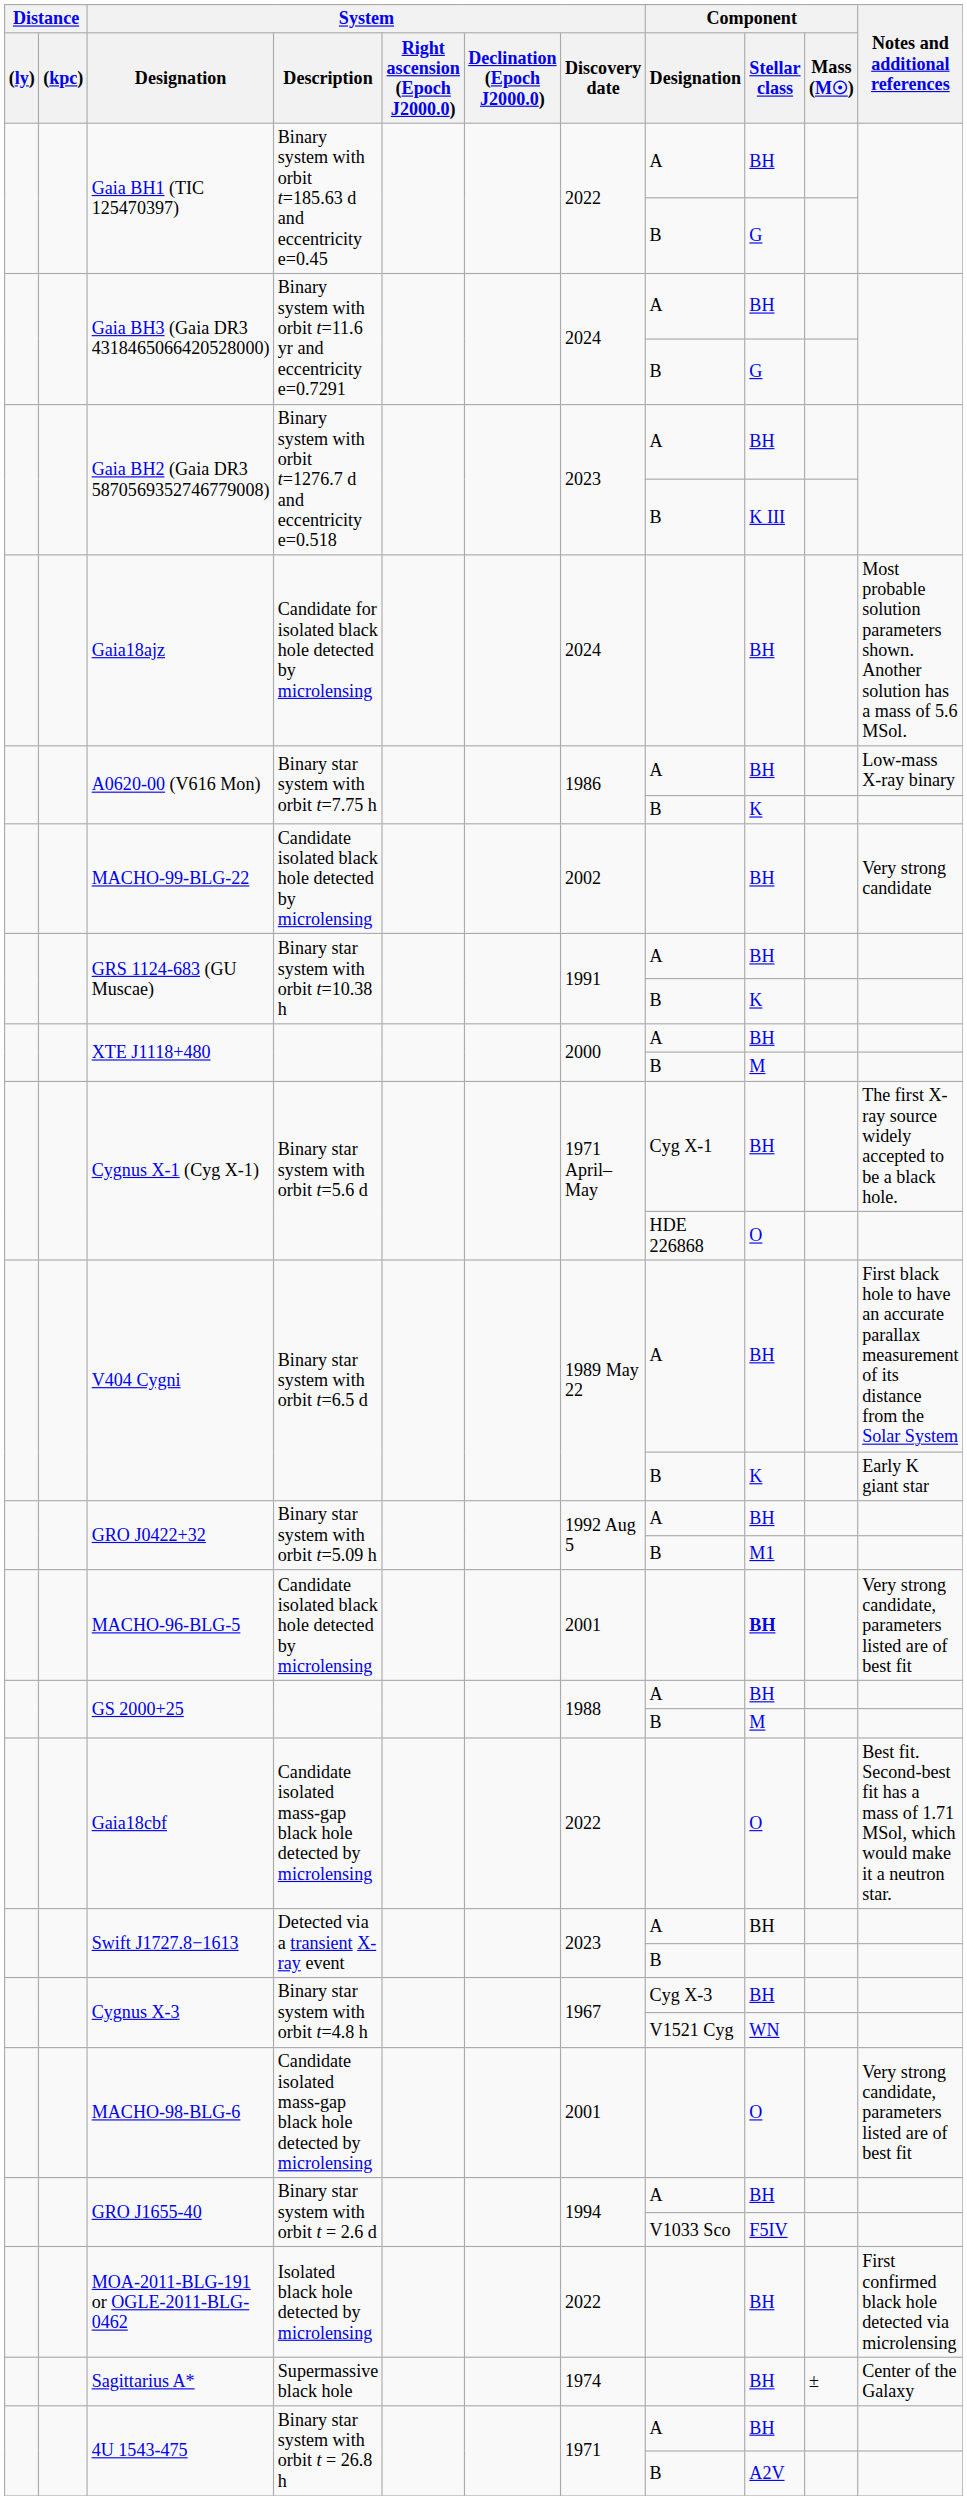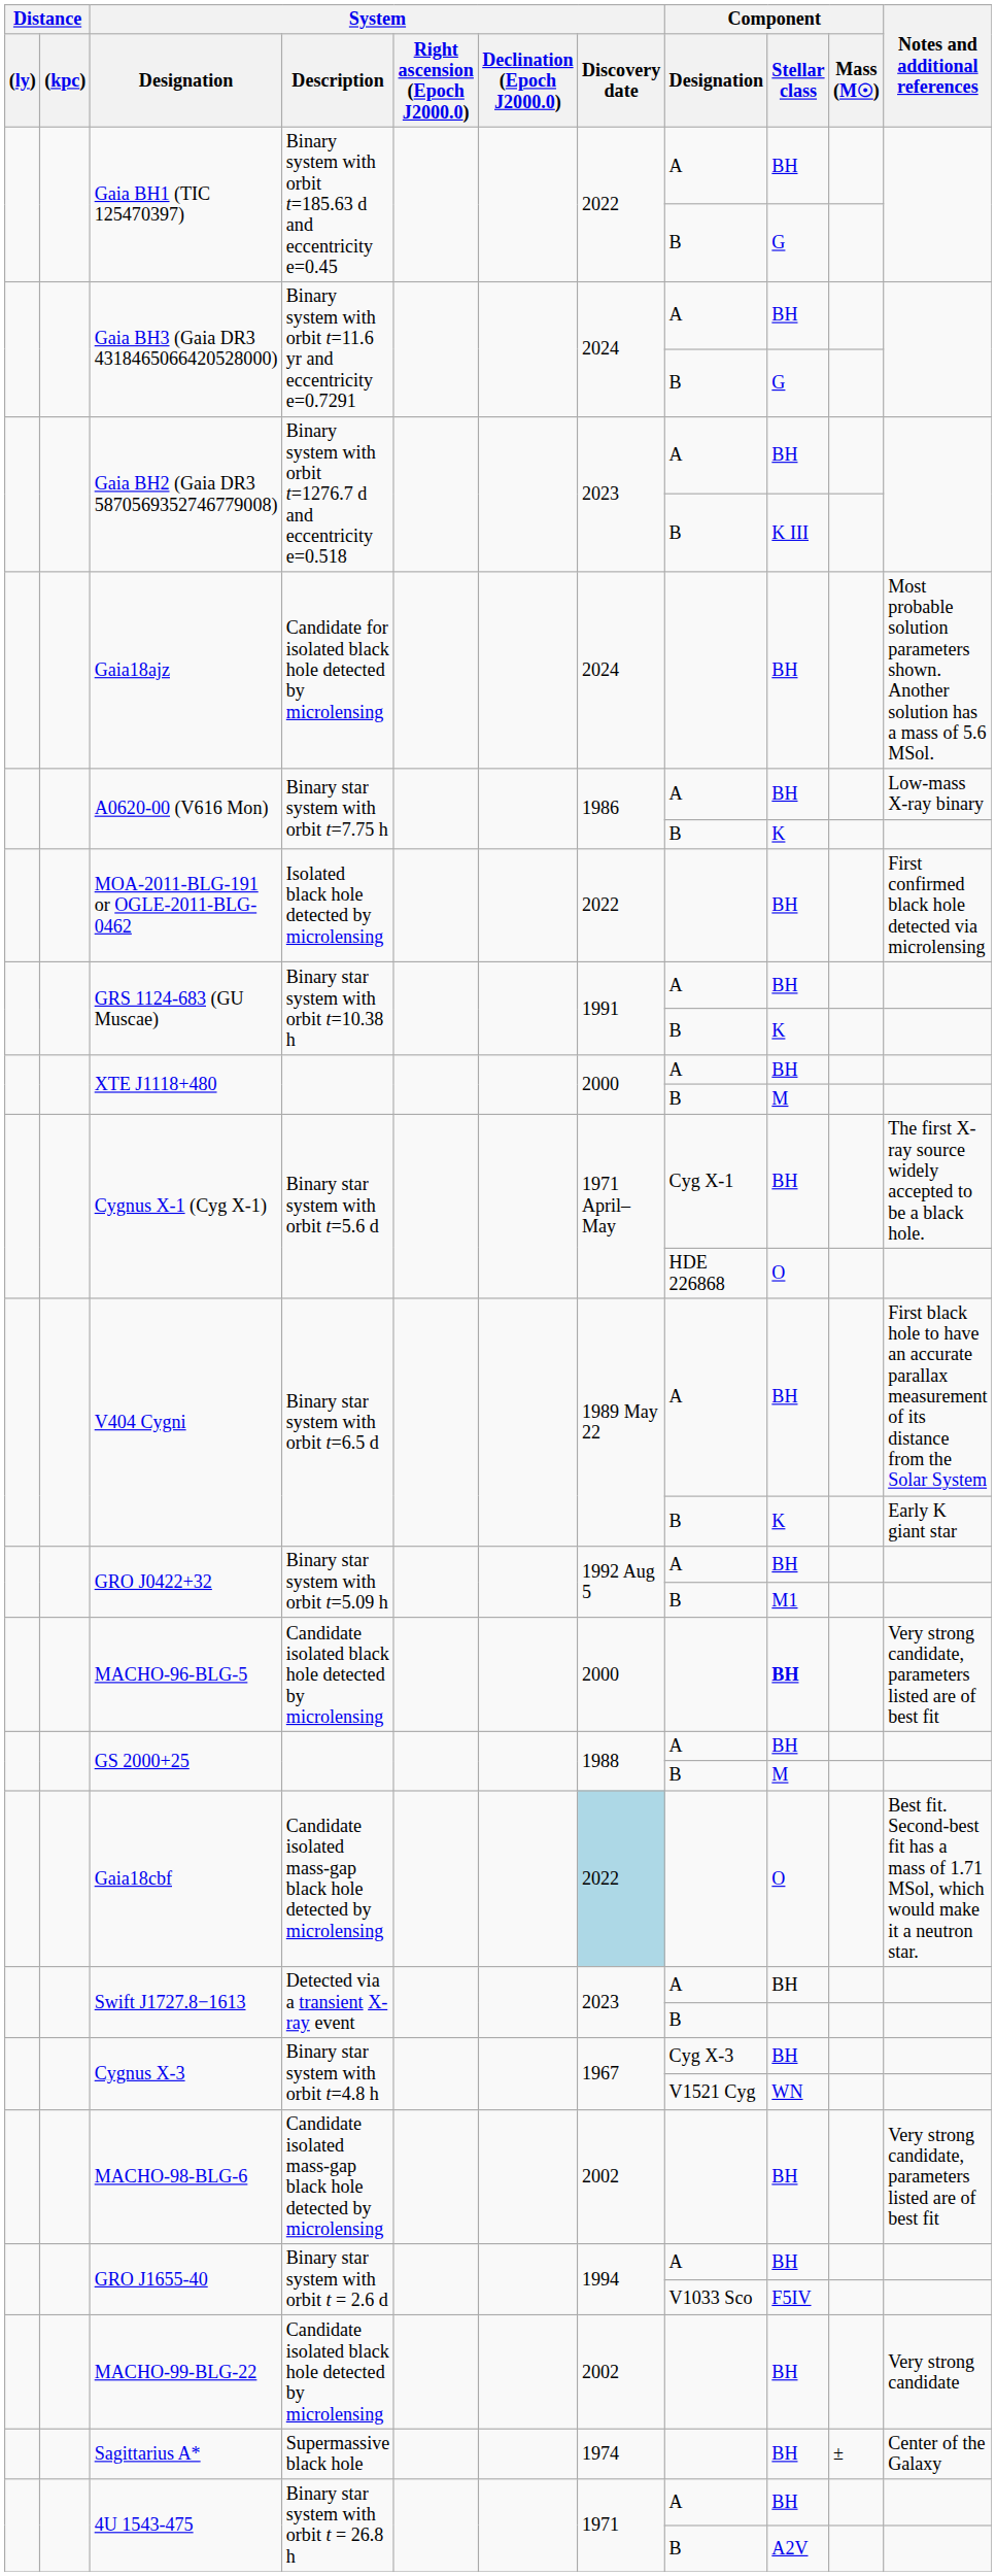rows swapped: MOA-2011-BLG-191 or OGLE-2011-BLG-0462 <-> MACHO-99-BLG-22
MACHO-96-BLG-5 | System / Discovery date: 2001 -> 2000
Gaia18cbf | System / Discovery date: no background -> lightblue background
MACHO-98-BLG-6 | System / Discovery date: 2001 -> 2002
MACHO-98-BLG-6 | Component / Stellar class: O -> BH
